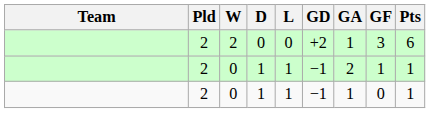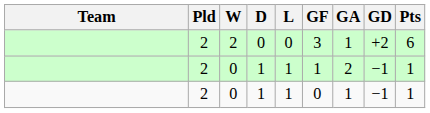columns swapped: GF <-> GD
